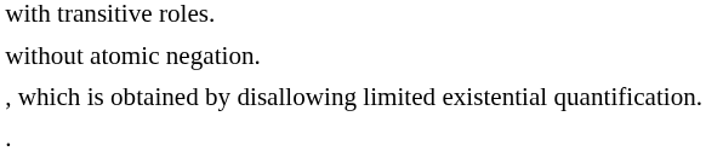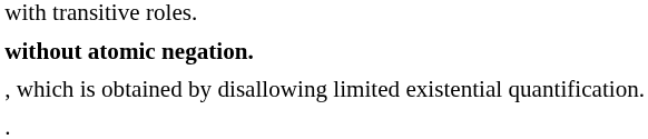row 2 | column 1: normal -> bold
